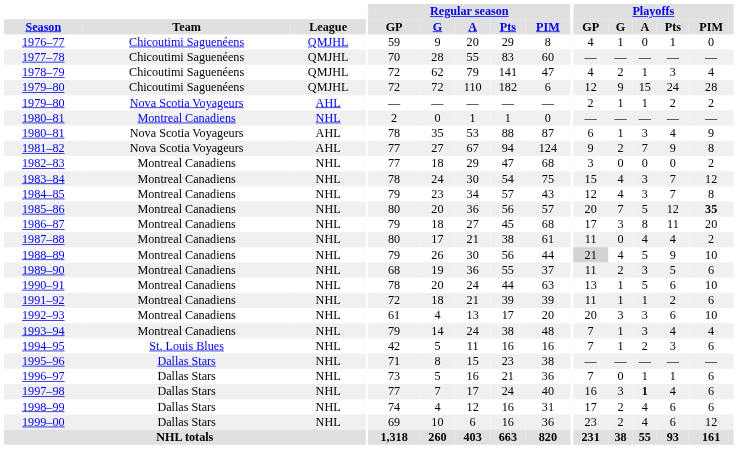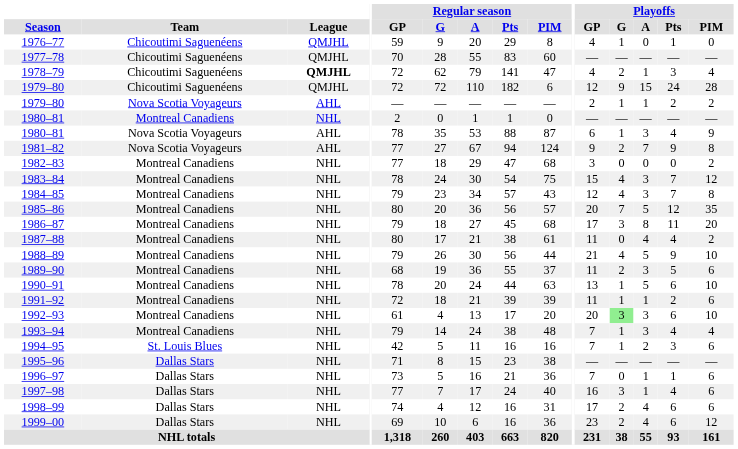1978–79 | League: normal -> bold
1985–86 | Playoffs / PIM: bold -> normal
1988–89 | Playoffs / GP: lightgrey background -> no background
1992–93 | Playoffs / G: no background -> lightgreen background
1997–98 | Playoffs / A: bold -> normal
